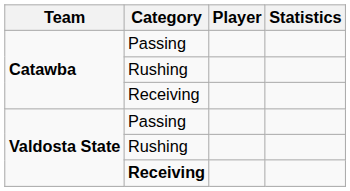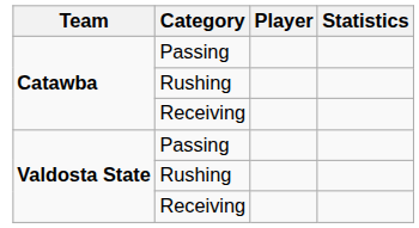Valdosta State / Receiving | Category: bold -> normal
